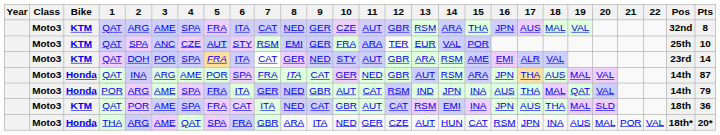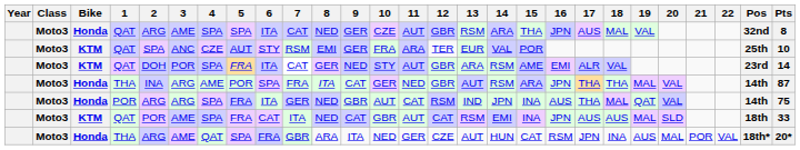row 2 | Bike: KTM -> Honda
row 2 | 5: FRA -> SPA
row 5 | 1: QAT -> THA
row 5 | 18: AUS -> THA
row 6 | 3: AME -> ARG
row 6 | Pts: 79 -> 75
row 7 | 18: THA -> AUS
row 7 | Pts: 36 -> 33
